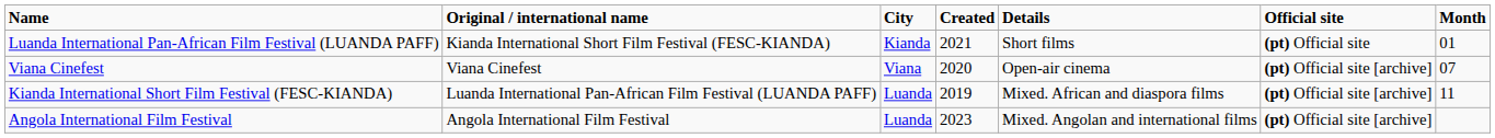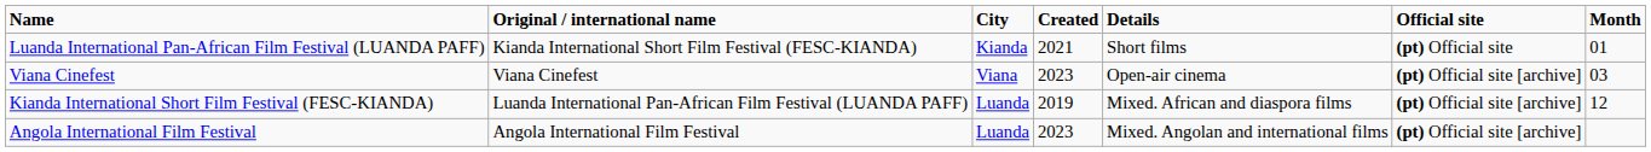row 3 | Created: 2020 -> 2023
row 3 | Month: 07 -> 03
row 4 | Month: 11 -> 12
